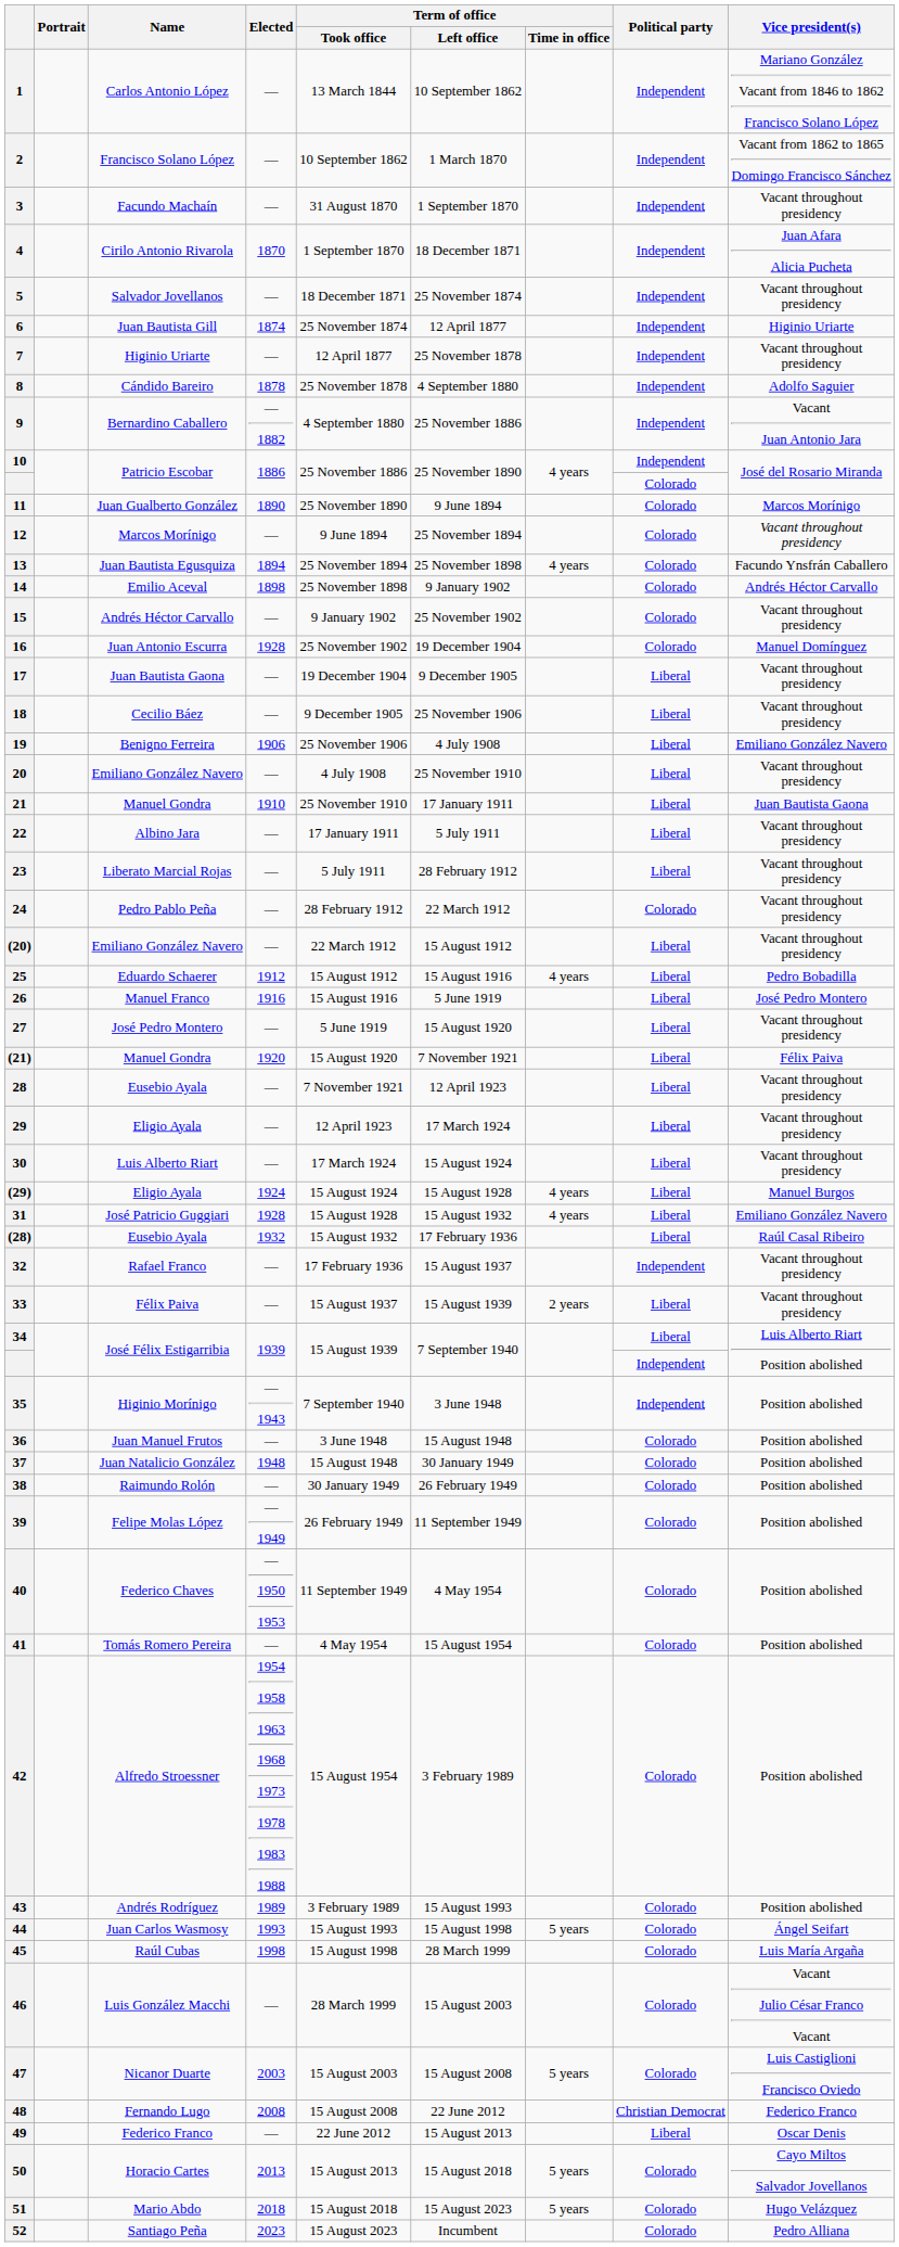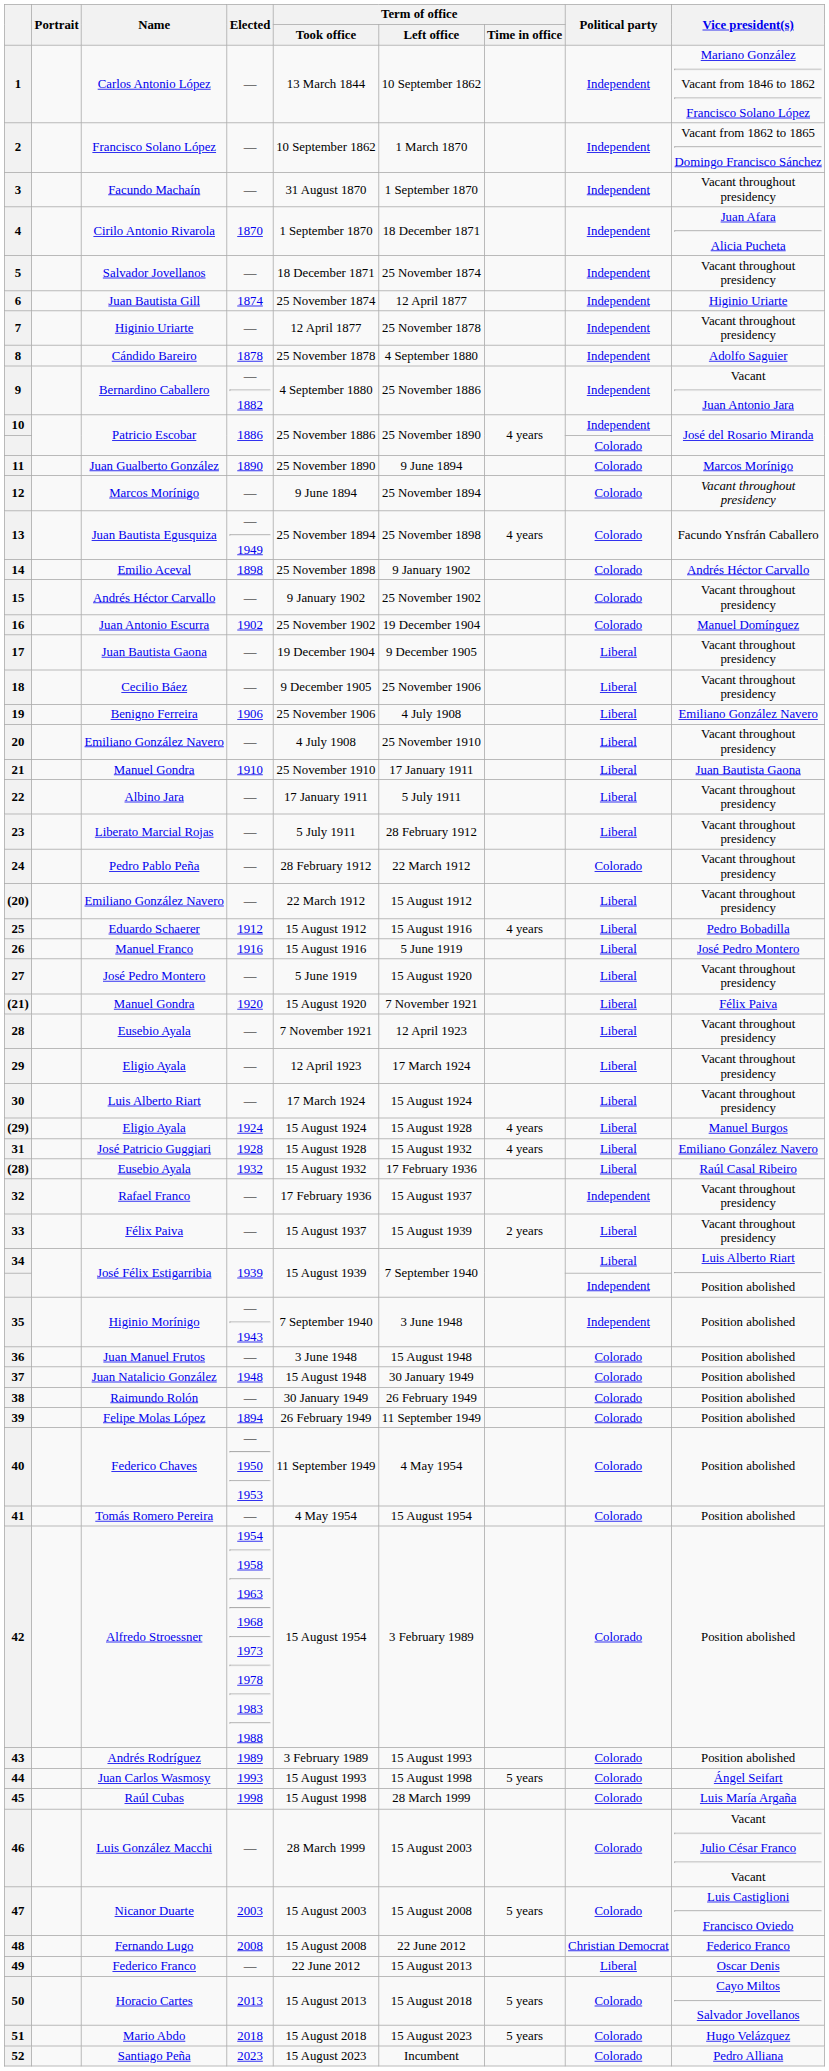13 | Elected: 1894 -> — 1949
16 | Elected: 1928 -> 1902
39 | Elected: — 1949 -> 1894
